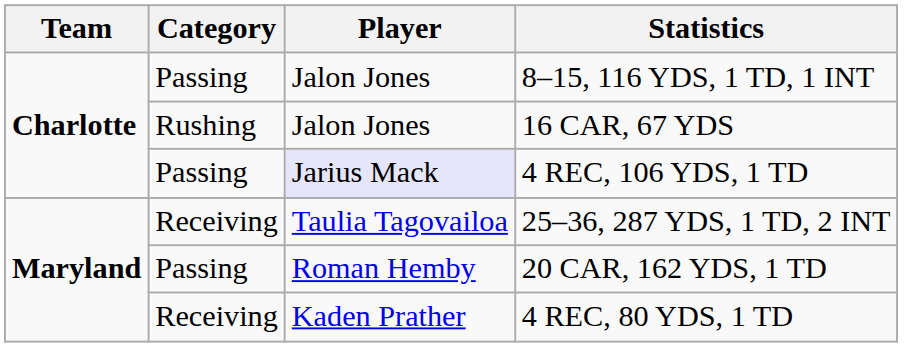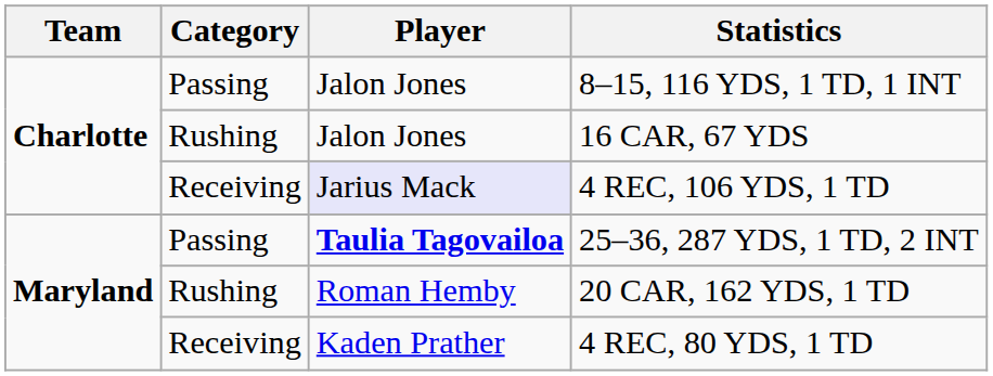4 REC, 106 YDS, 1 TD | Category: Passing -> Receiving
25–36, 287 YDS, 1 TD, 2 INT | Category: Receiving -> Passing
25–36, 287 YDS, 1 TD, 2 INT | Player: normal -> bold
20 CAR, 162 YDS, 1 TD | Category: Passing -> Rushing
